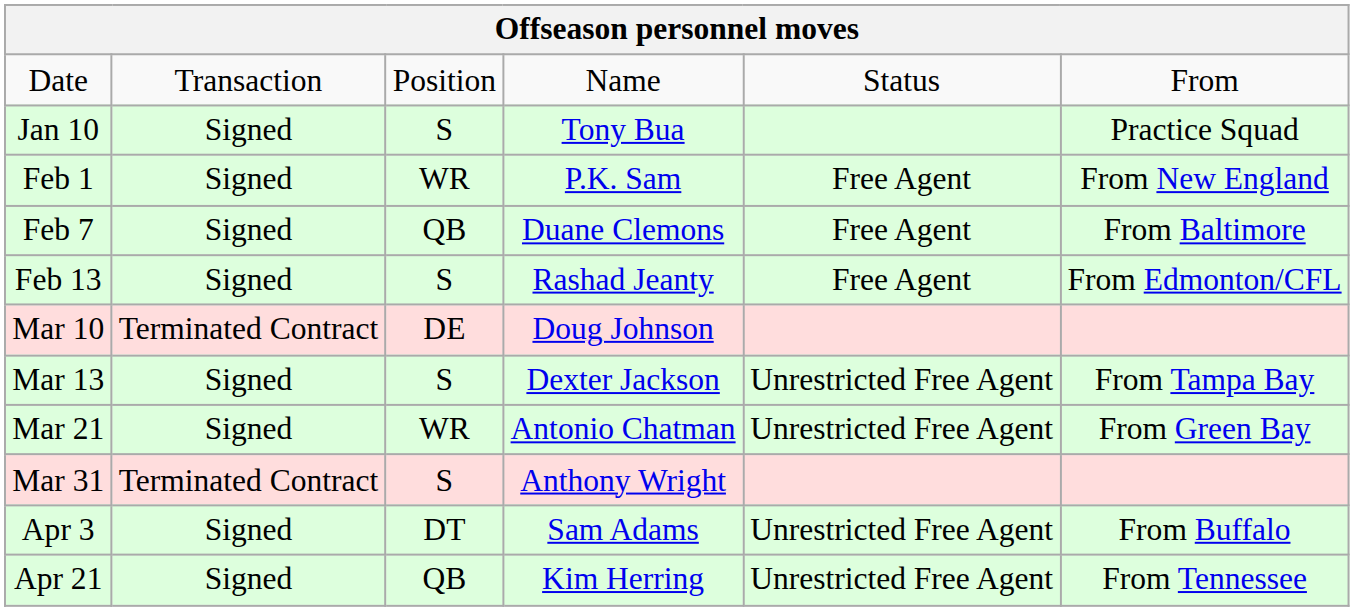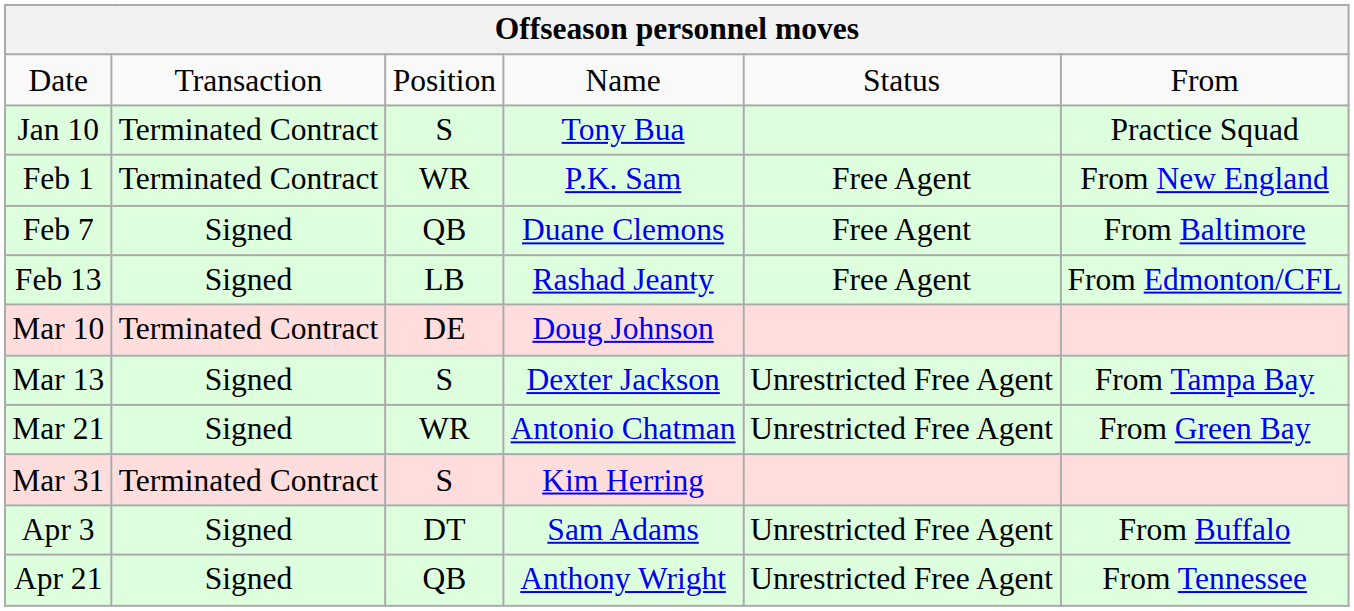Jan 10 | column 2: Signed -> Terminated Contract
Feb 1 | column 2: Signed -> Terminated Contract
Feb 13 | column 3: S -> LB
Mar 31 | column 4: Anthony Wright -> Kim Herring
Apr 21 | column 4: Kim Herring -> Anthony Wright
